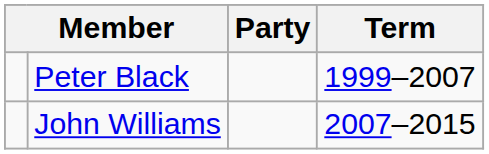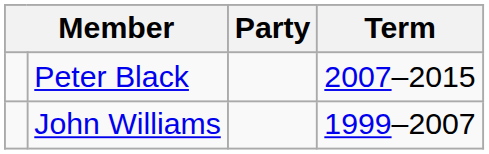Peter Black | Term: 1999–2007 -> 2007–2015
John Williams | Term: 2007–2015 -> 1999–2007
